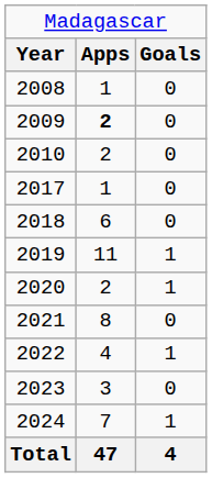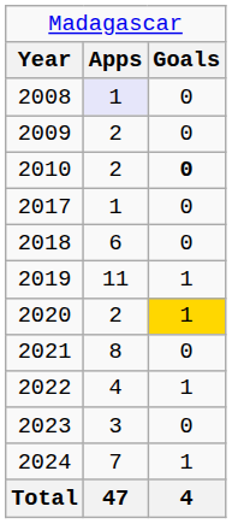2008 | column 2: no background -> lavender background
2009 | column 2: bold -> normal
2010 | column 3: normal -> bold
2020 | column 3: no background -> gold background
